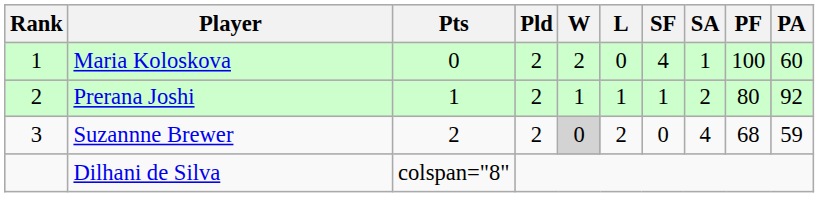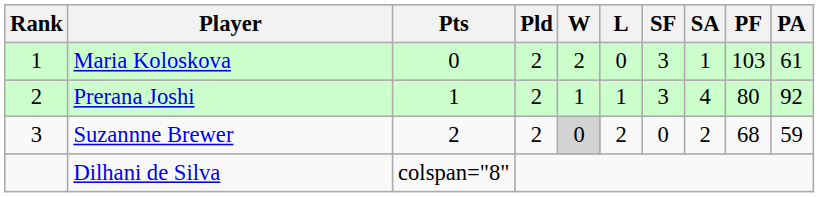Maria Koloskova | SF: 4 -> 3
Maria Koloskova | PF: 100 -> 103
Maria Koloskova | PA: 60 -> 61
Prerana Joshi | SF: 1 -> 3
Prerana Joshi | SA: 2 -> 4
Suzannne Brewer | SA: 4 -> 2
